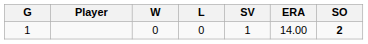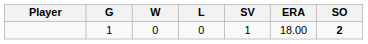columns swapped: Player <-> G
row 2 | ERA: 14.00 -> 18.00
